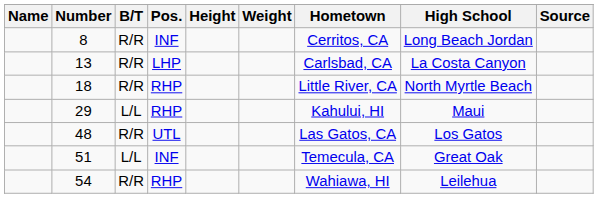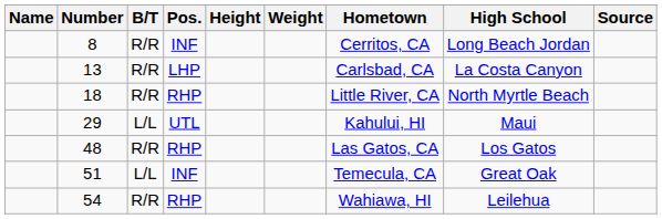29 | Pos.: RHP -> UTL
48 | Pos.: UTL -> RHP
